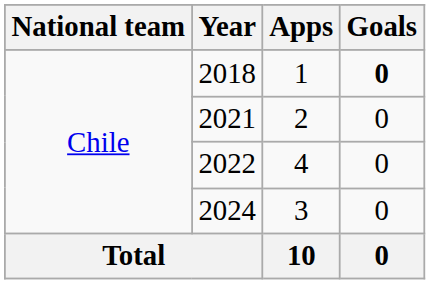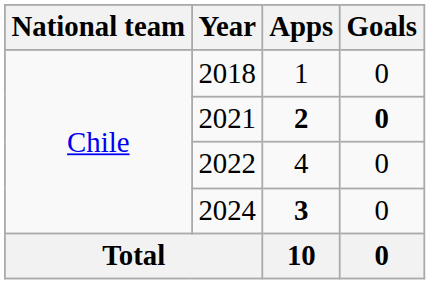2018 | Goals: bold -> normal
2021 | Apps: normal -> bold
2021 | Goals: normal -> bold
2024 | Apps: normal -> bold
